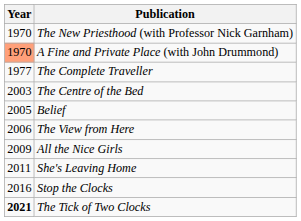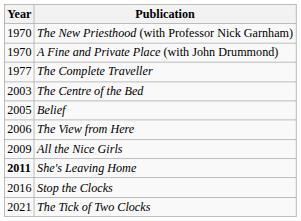A Fine and Private Place (with John Drummond) | Year: lightsalmon background -> no background
She's Leaving Home | Year: normal -> bold
The Tick of Two Clocks | Year: bold -> normal
